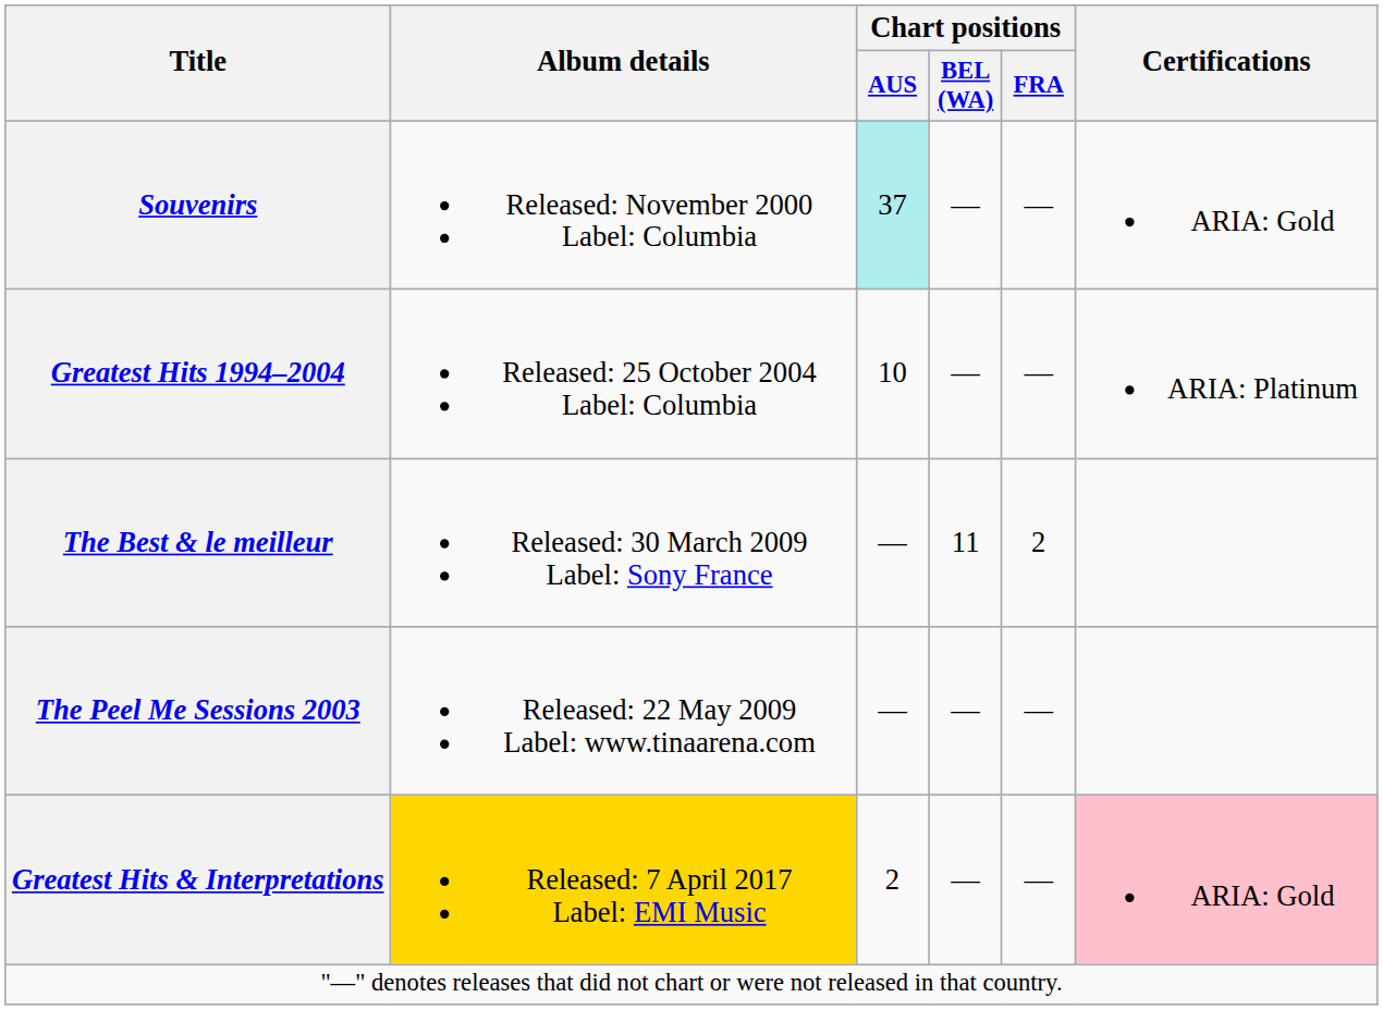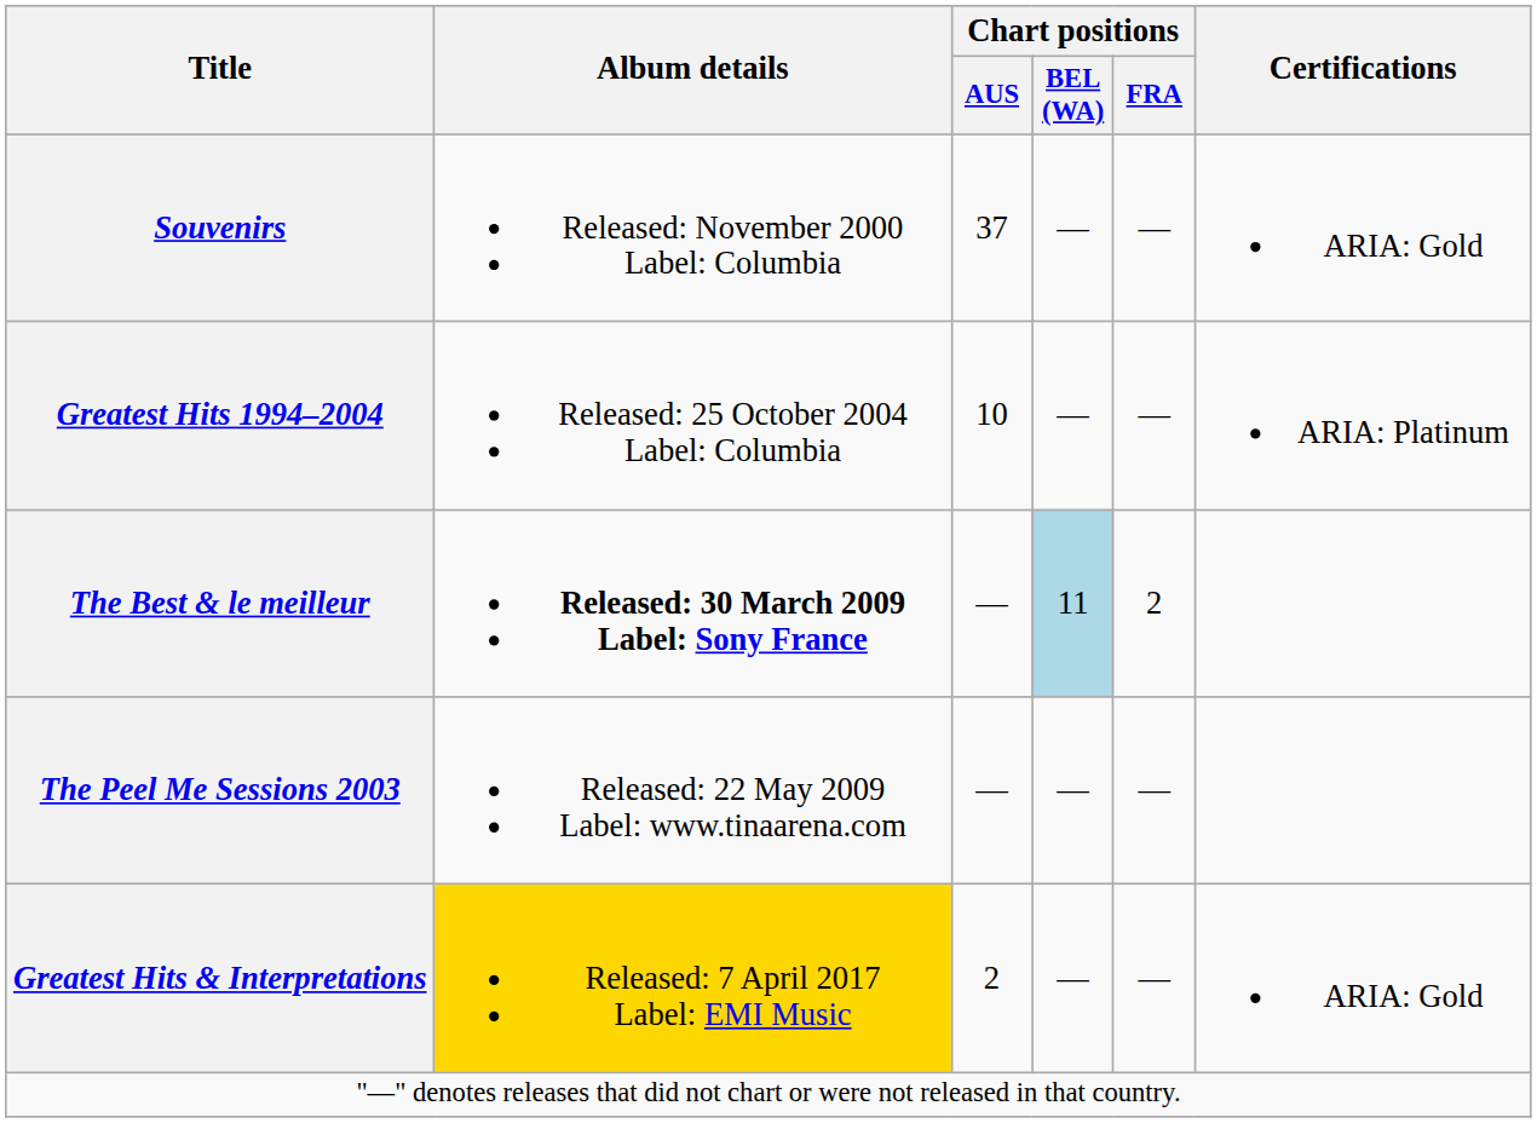Souvenirs | Chart positions / AUS: paleturquoise background -> no background
The Best & le meilleur | Album details: normal -> bold
The Best & le meilleur | Chart positions / BEL (WA): no background -> lightblue background
Greatest Hits & Interpretations | Certifications: pink background -> no background
